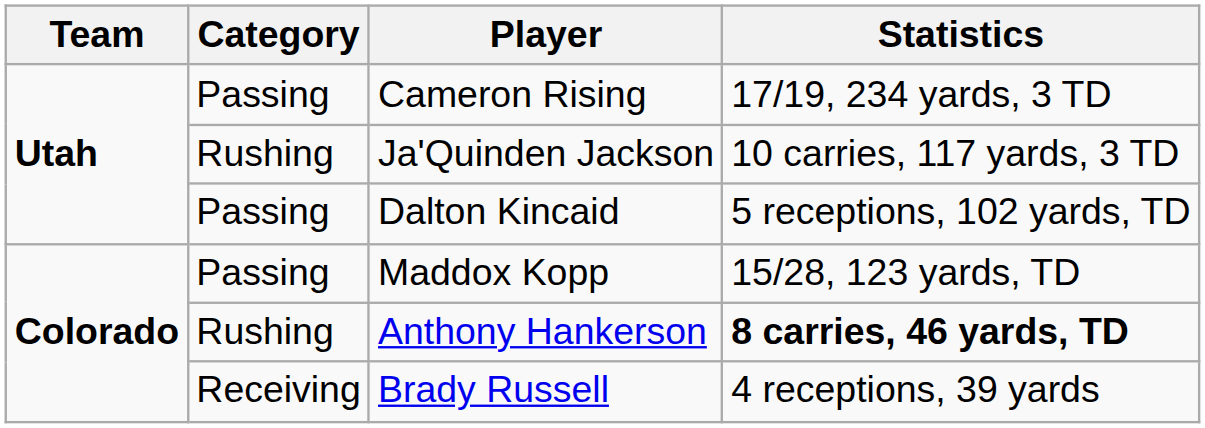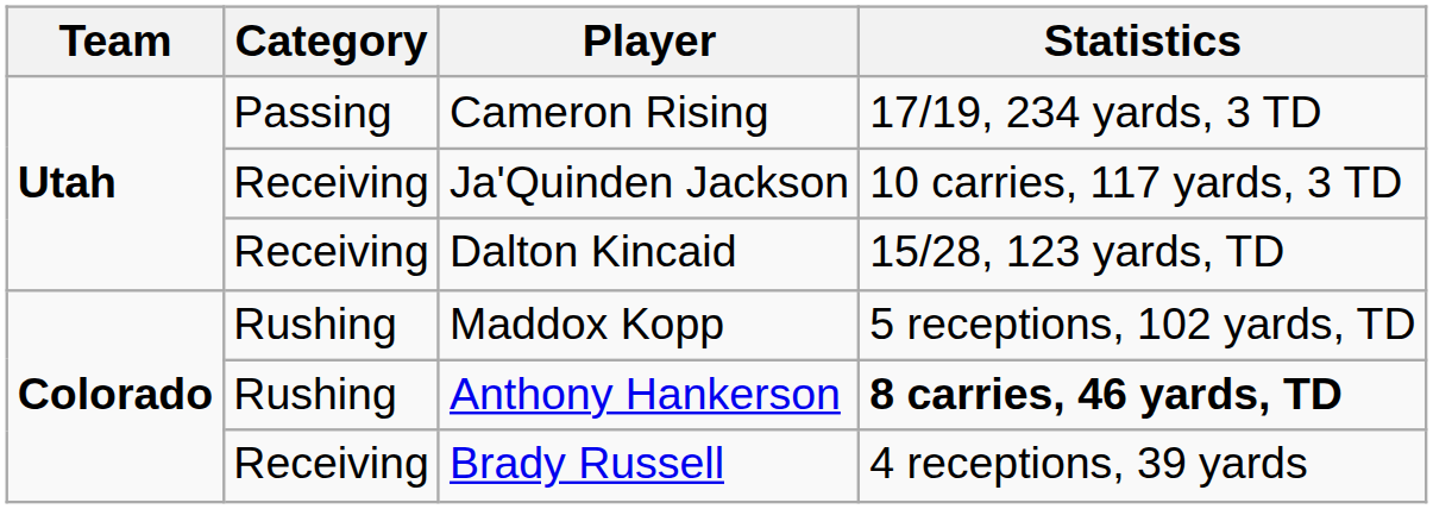Ja'Quinden Jackson | Category: Rushing -> Receiving
Dalton Kincaid | Category: Passing -> Receiving
Dalton Kincaid | Statistics: 5 receptions, 102 yards, TD -> 15/28, 123 yards, TD
Maddox Kopp | Category: Passing -> Rushing
Maddox Kopp | Statistics: 15/28, 123 yards, TD -> 5 receptions, 102 yards, TD
